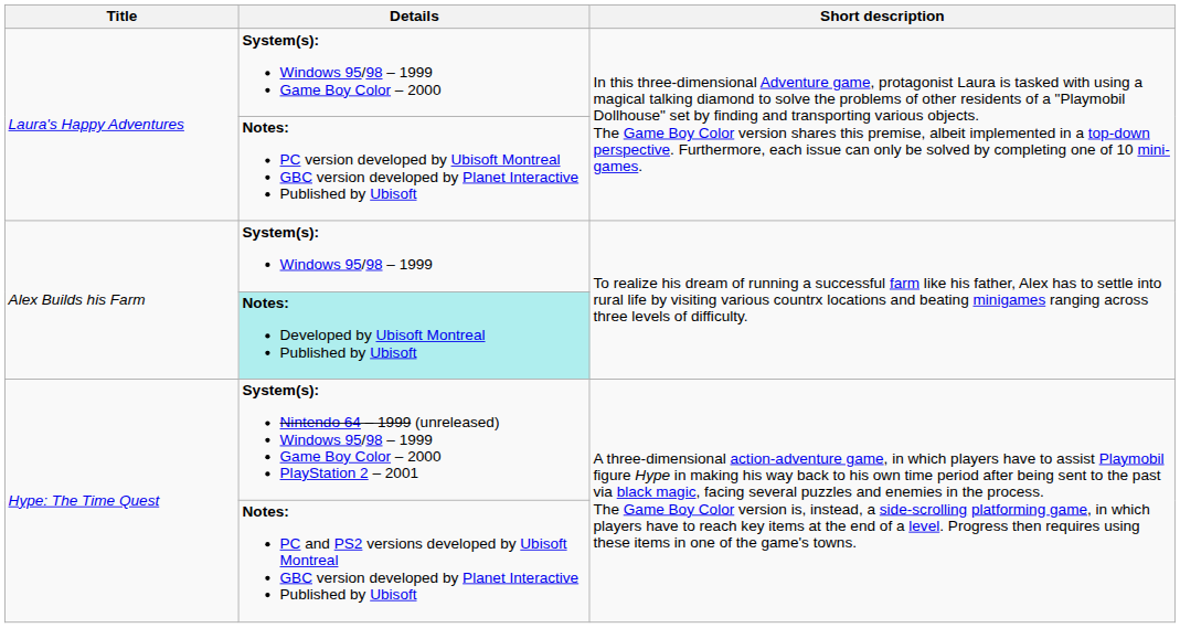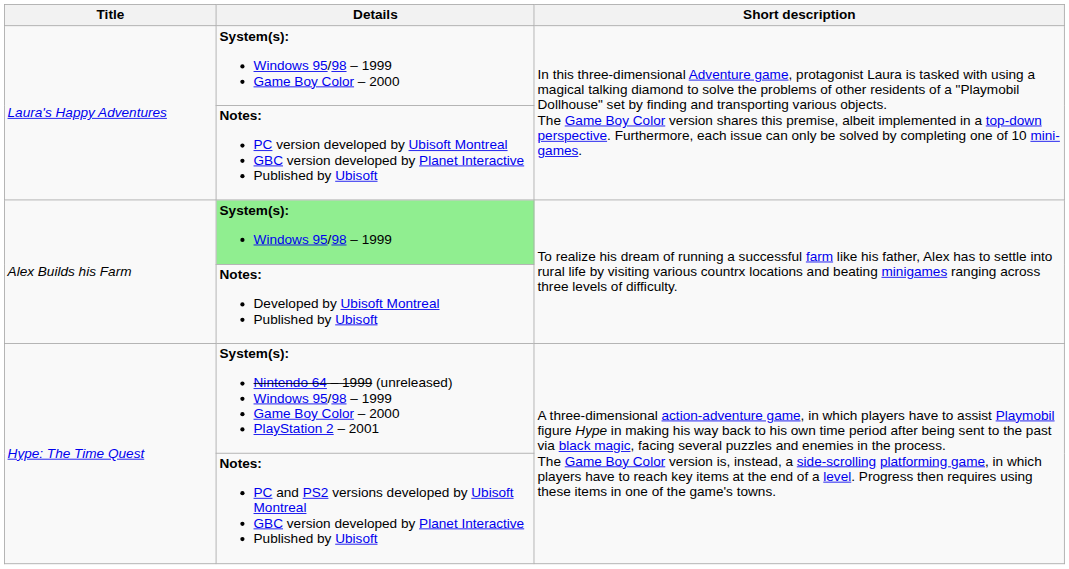System(s): Windows 95/98 – 1999 | Details: no background -> lightgreen background
Notes: Developed by Ubisoft Montreal Published by Ubisoft | Details: paleturquoise background -> no background
